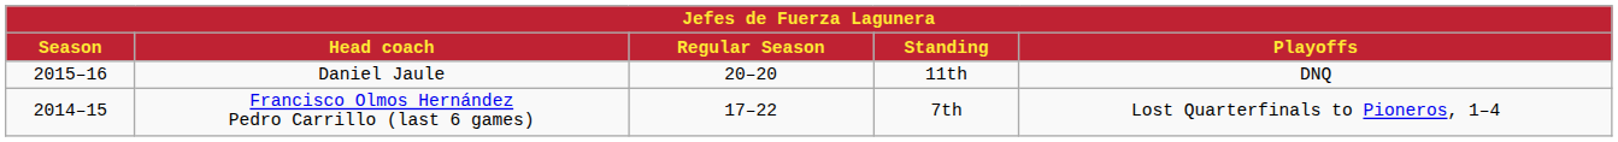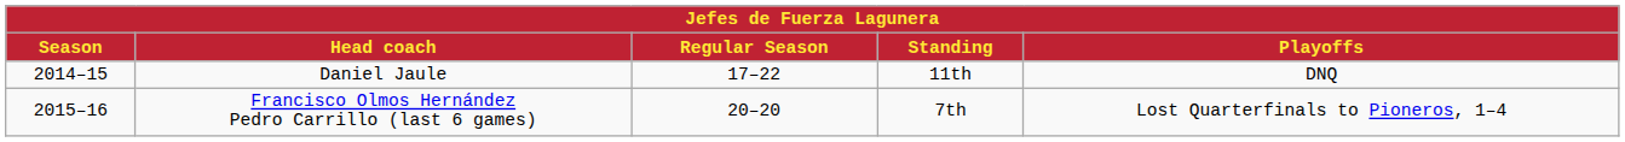Daniel Jaule | Season: 2015–16 -> 2014–15
Daniel Jaule | Regular Season: 20–20 -> 17–22
Francisco Olmos Hernández Pedro Carrillo (last 6 games) | Season: 2014–15 -> 2015–16
Francisco Olmos Hernández Pedro Carrillo (last 6 games) | Regular Season: 17–22 -> 20–20
